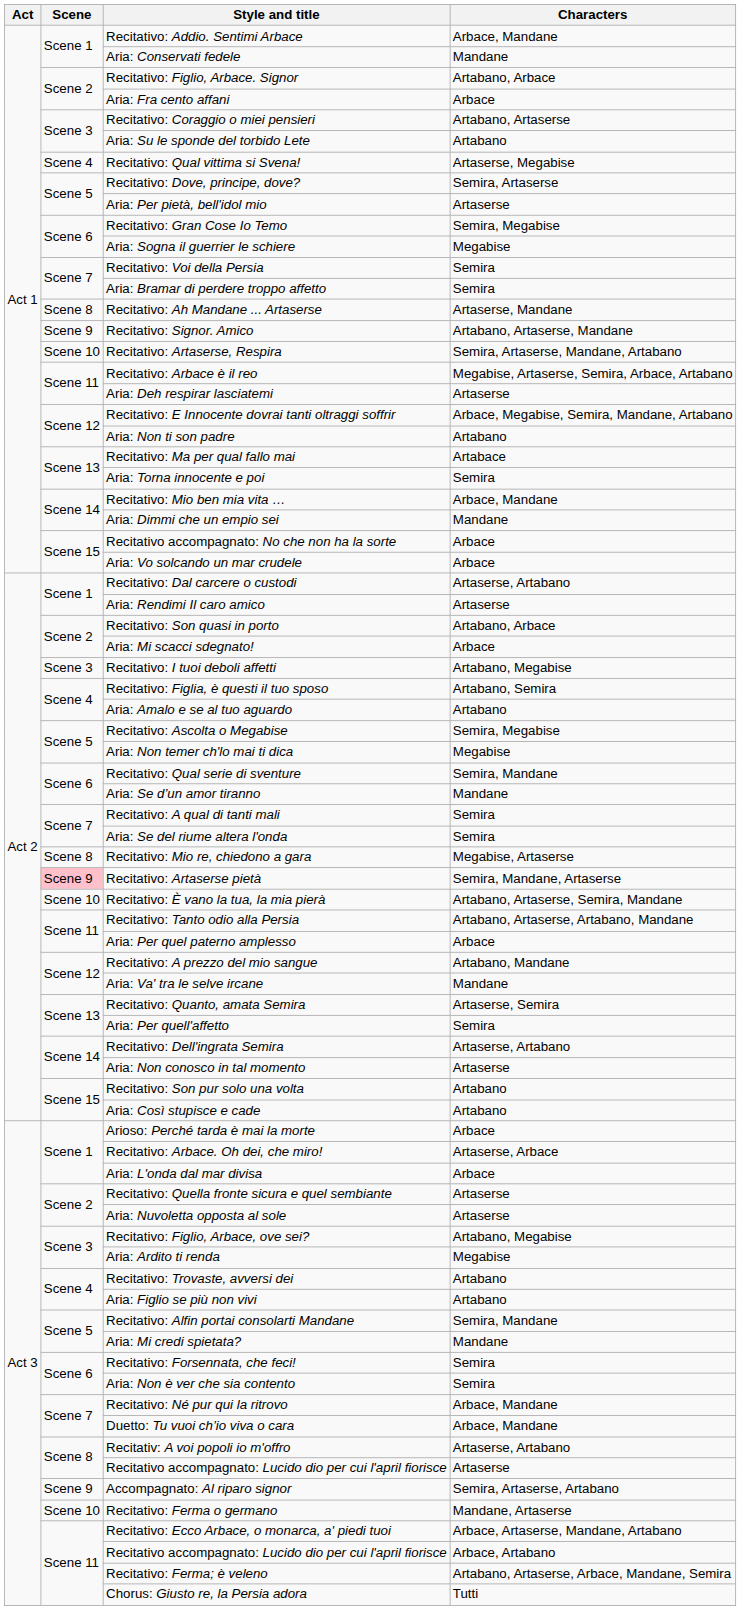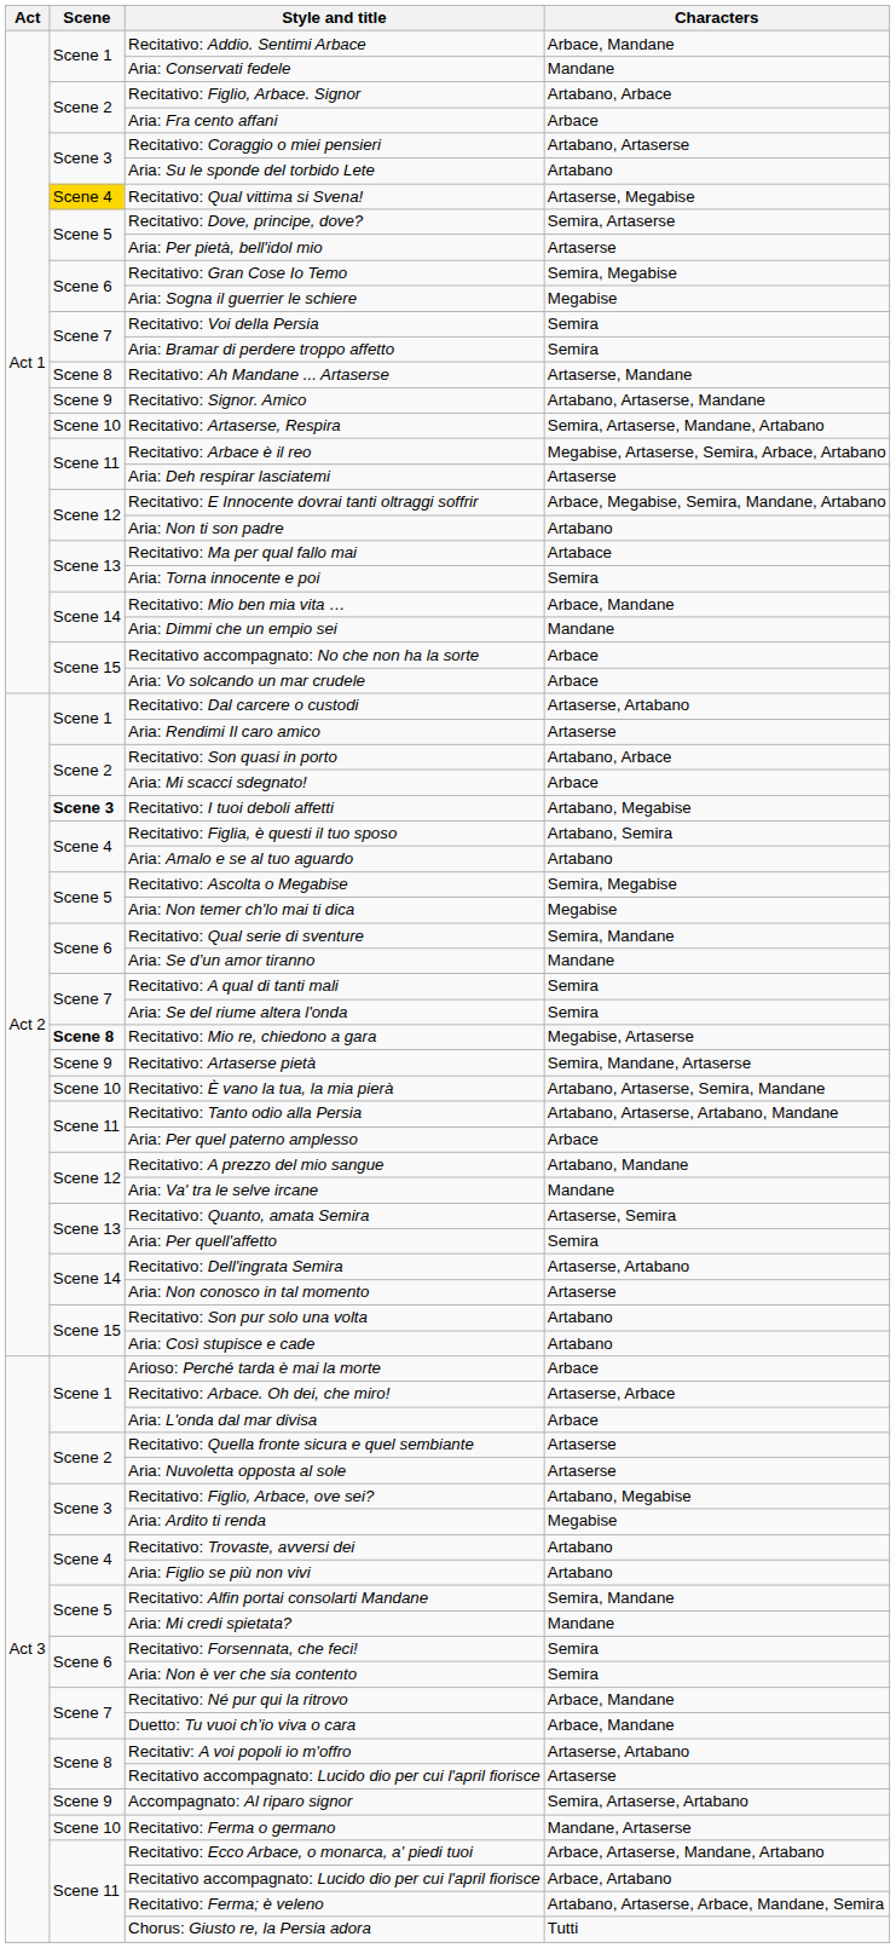Recitativo: Qual vittima si Svena! | Scene: no background -> gold background
Recitativo: I tuoi deboli affetti | Scene: normal -> bold
Recitativo: Mio re, chiedono a gara | Scene: normal -> bold
Recitativo: Artaserse pietà | Scene: pink background -> no background
